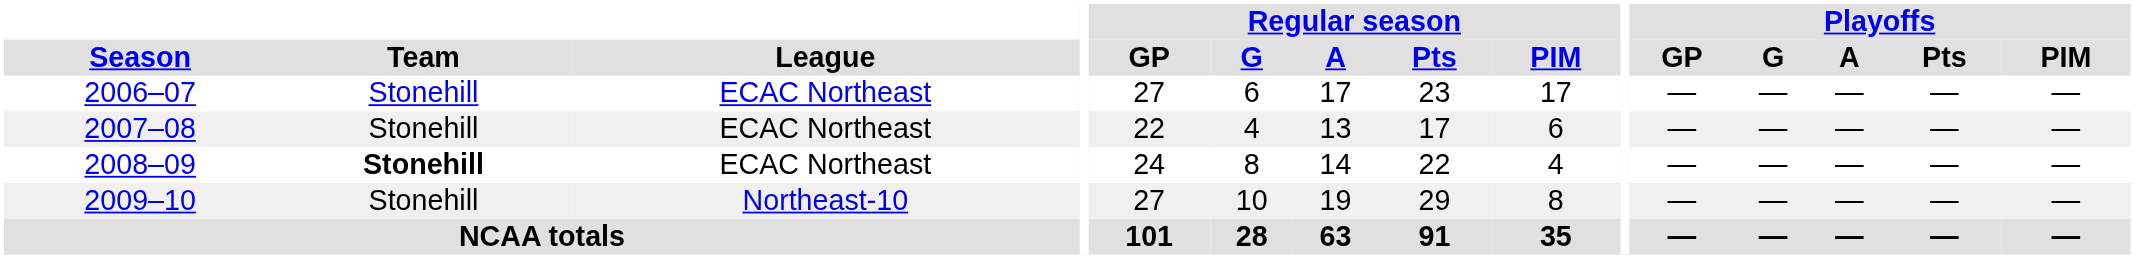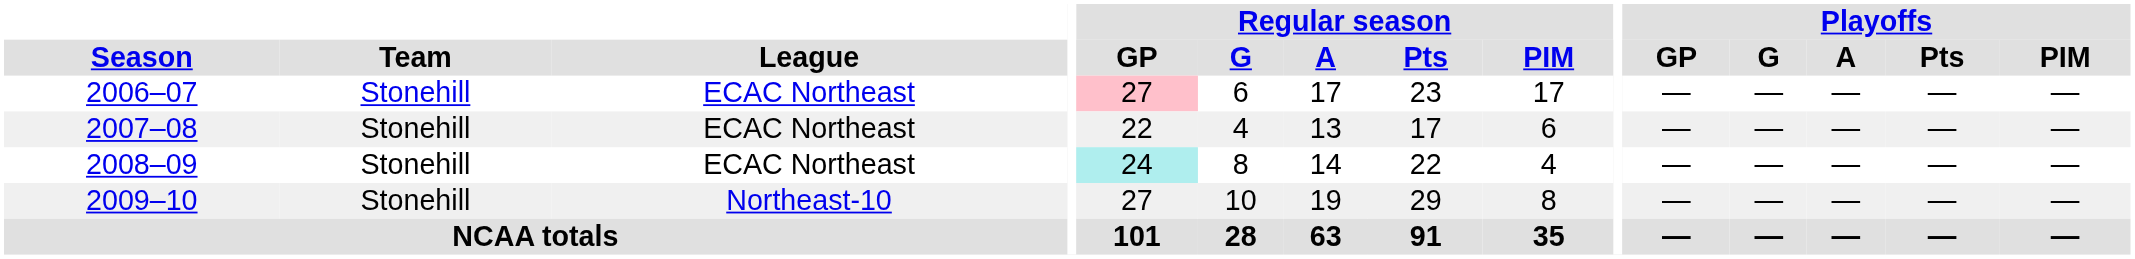2006–07 | Regular season / GP: no background -> pink background
2008–09 | Team: bold -> normal
2008–09 | Regular season / GP: no background -> paleturquoise background
